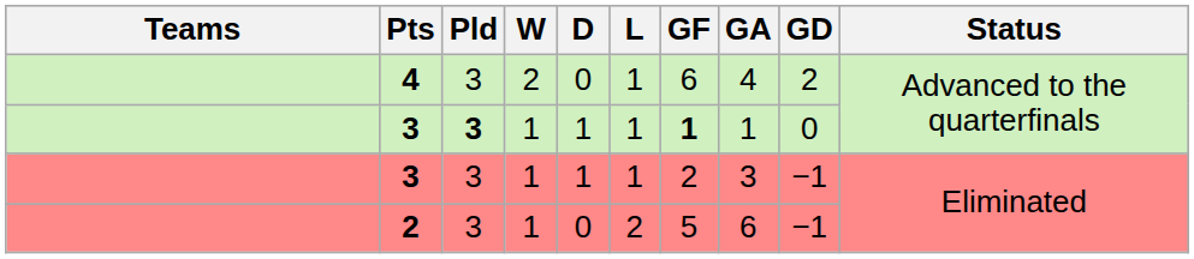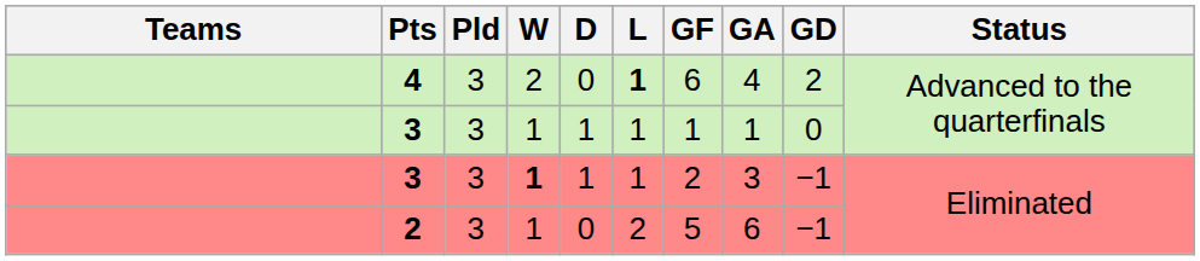row 2 | L: normal -> bold
row 3 | Pld: bold -> normal
row 3 | GF: bold -> normal
row 4 | W: normal -> bold
